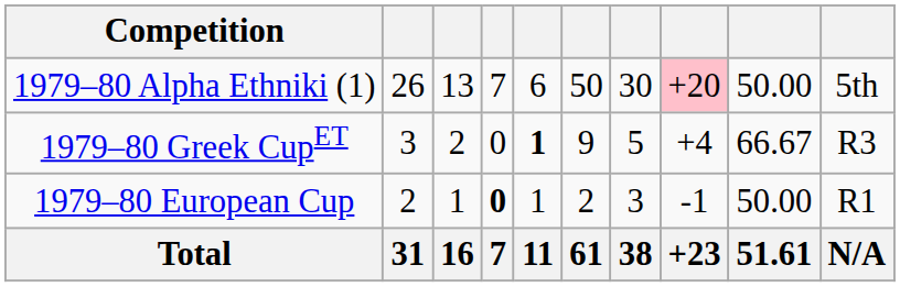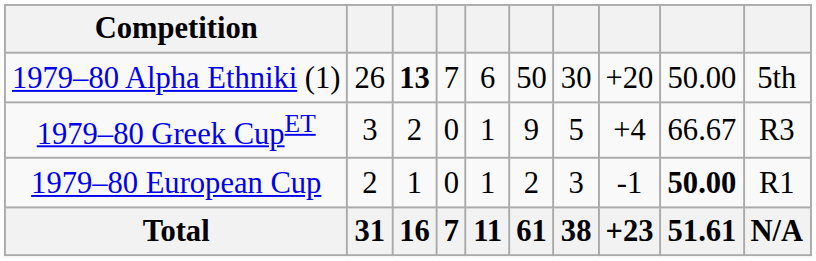1979–80 Alpha Ethniki (1) | column 3: normal -> bold
1979–80 Alpha Ethniki (1) | column 8: pink background -> no background
1979–80 Greek CupET | column 5: bold -> normal
1979–80 European Cup | column 4: bold -> normal
1979–80 European Cup | column 9: normal -> bold
